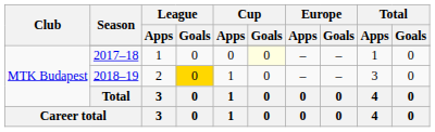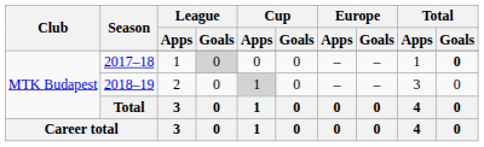2017–18 | League / Goals: no background -> lightgrey background
2017–18 | Cup / Goals: lightyellow background -> no background
2017–18 | Total / Goals: normal -> bold
2018–19 | League / Goals: gold background -> no background
2018–19 | Cup / Apps: no background -> lightgrey background
